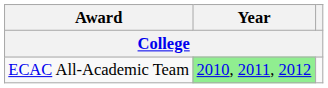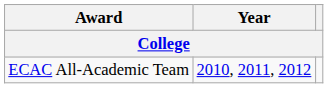row 3 | Year: lightgreen background -> no background
